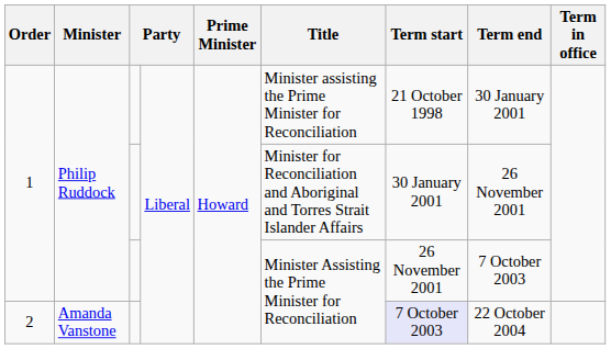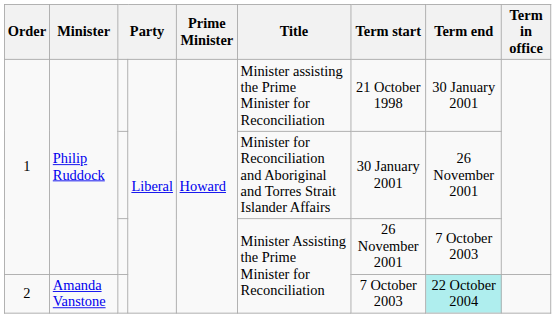2 | Term start: lavender background -> no background
2 | Term end: no background -> paleturquoise background
